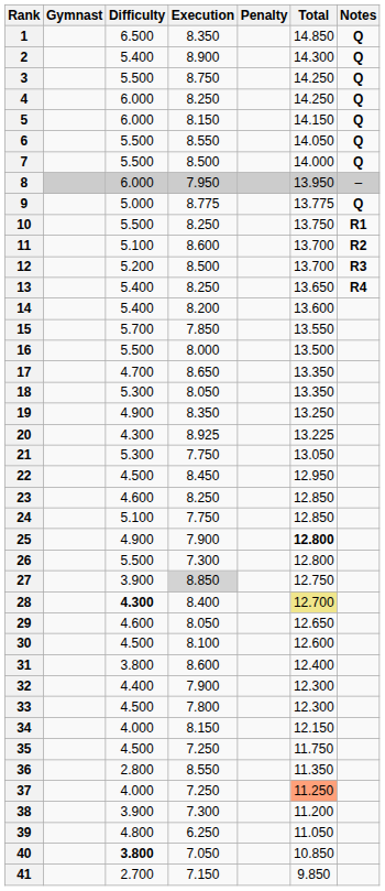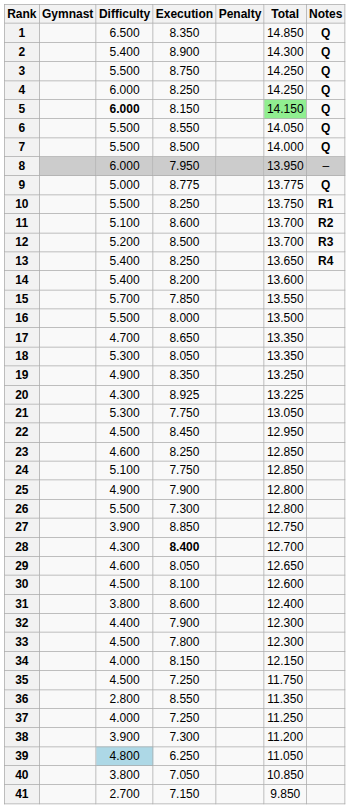5 | Difficulty: normal -> bold
5 | Total: no background -> lightgreen background
25 | Total: bold -> normal
27 | Execution: lightgrey background -> no background
28 | Difficulty: bold -> normal
28 | Execution: normal -> bold
28 | Total: khaki background -> no background
37 | Total: lightsalmon background -> no background
39 | Difficulty: no background -> lightblue background
40 | Difficulty: bold -> normal
